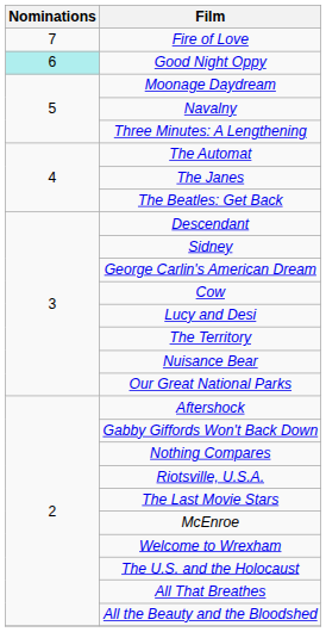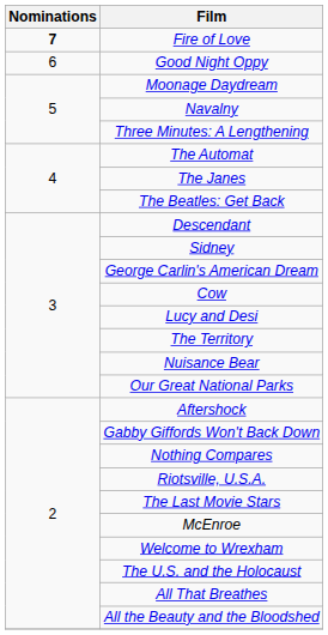Fire of Love | Nominations: normal -> bold
Good Night Oppy | Nominations: paleturquoise background -> no background
